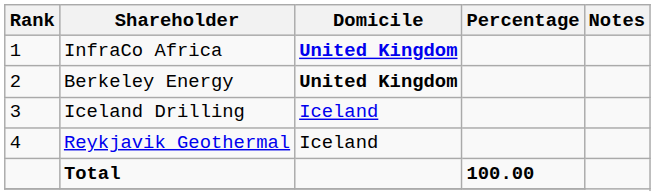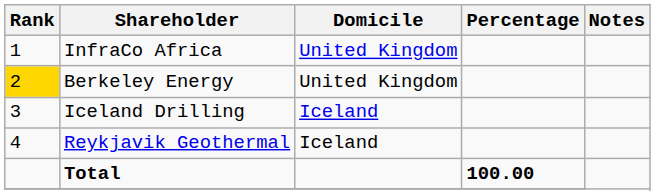InfraCo Africa | Domicile: bold -> normal
Berkeley Energy | Rank: no background -> gold background
Berkeley Energy | Domicile: bold -> normal
